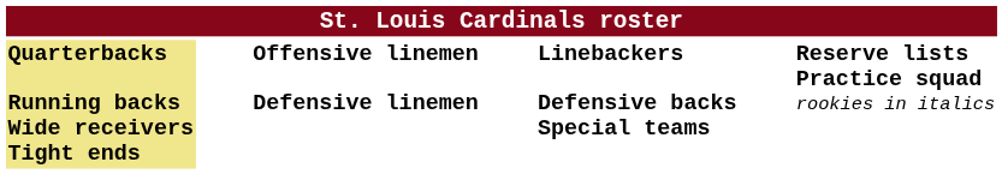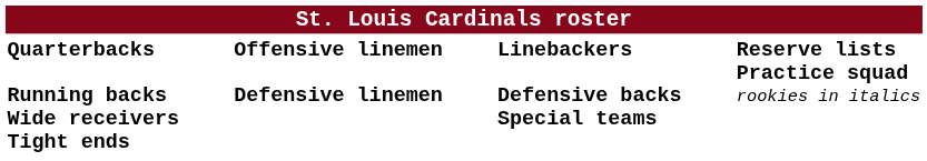Quarterbacks Running backs Wide receivers Tight ends | column 1: khaki background -> no background
